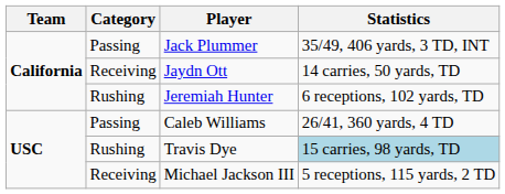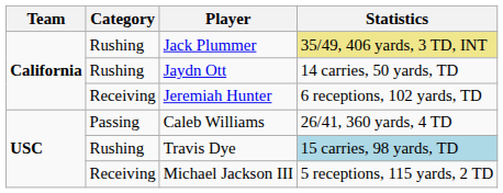Jack Plummer | Category: Passing -> Rushing
Jack Plummer | Statistics: no background -> khaki background
Jaydn Ott | Category: Receiving -> Rushing
Jeremiah Hunter | Category: Rushing -> Receiving
